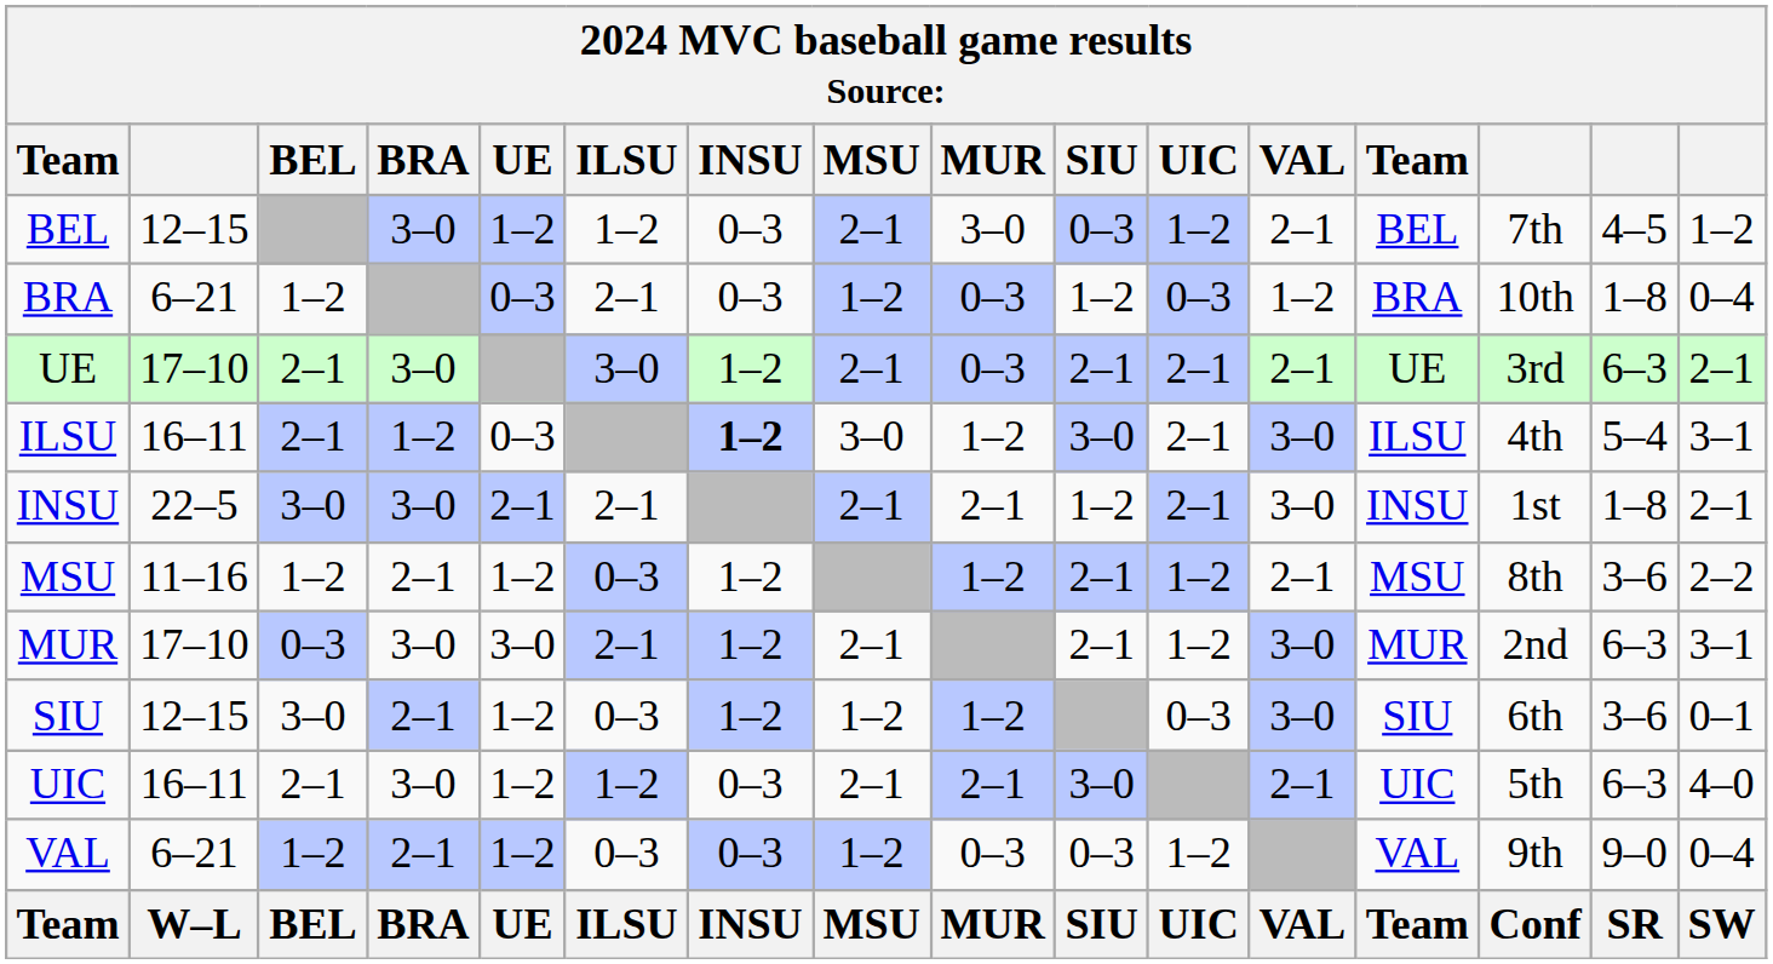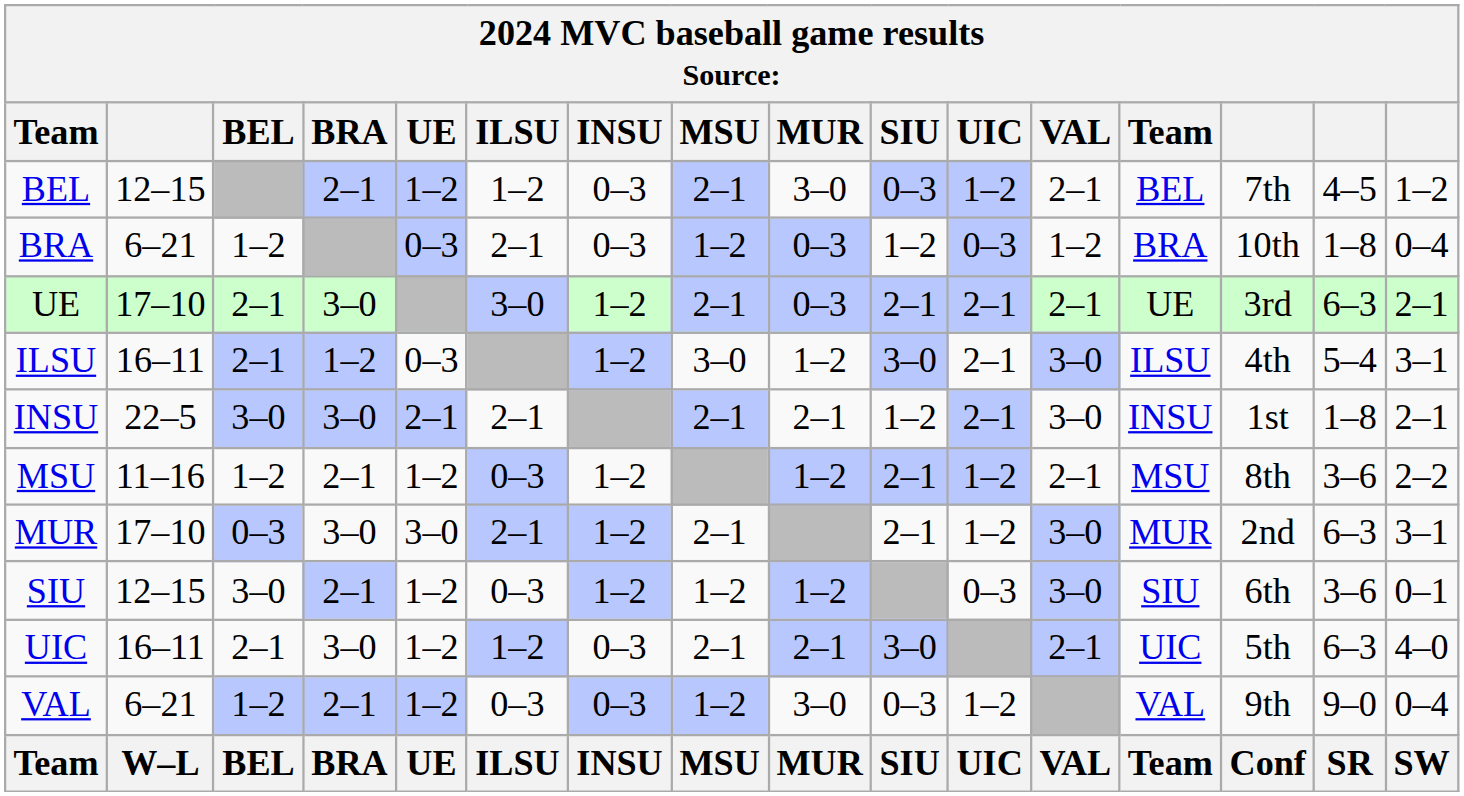row 3 | BRA: 3–0 -> 2–1
row 6 | INSU: bold -> normal
row 12 | MUR: 0–3 -> 3–0
